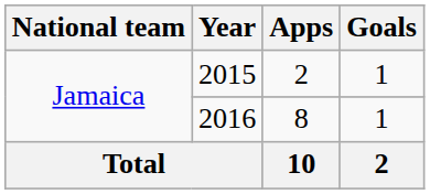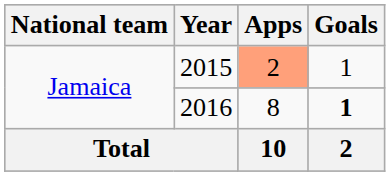2015 | Apps: no background -> lightsalmon background
2016 | Goals: normal -> bold
